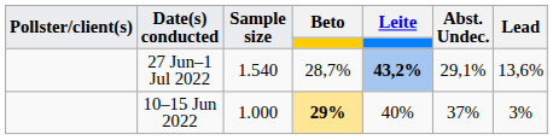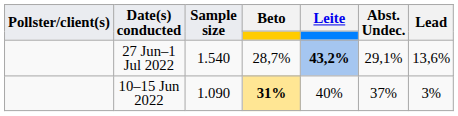10–15 Jun 2022 | Sample size: 1.000 -> 1.090
10–15 Jun 2022 | Beto: 29% -> 31%
